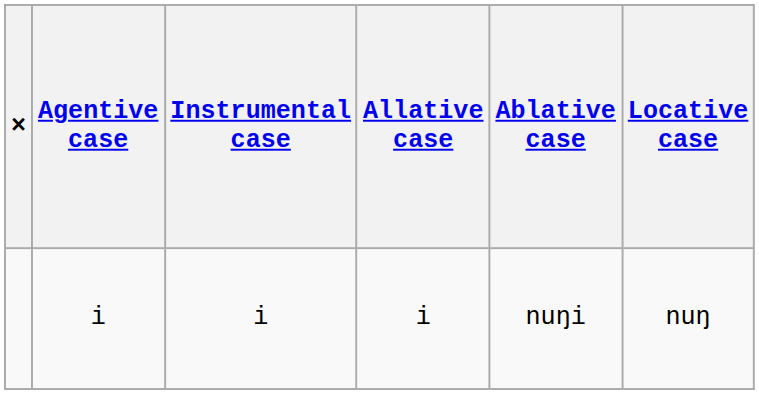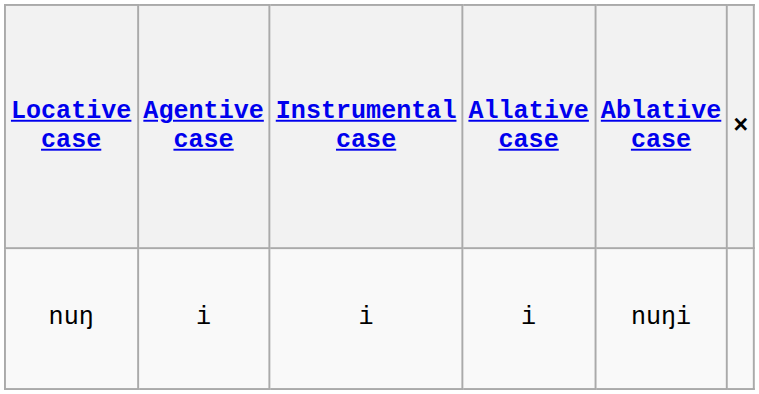columns swapped: × <-> Locative case
